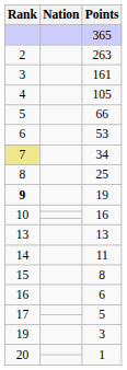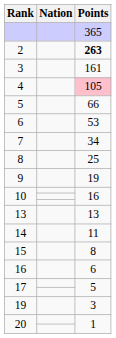2 | Points: normal -> bold
4 | Points: no background -> pink background
7 | Rank: khaki background -> no background
9 | Rank: bold -> normal
